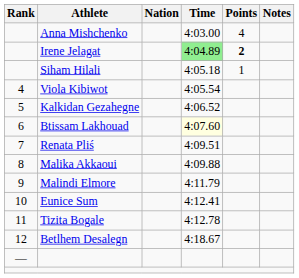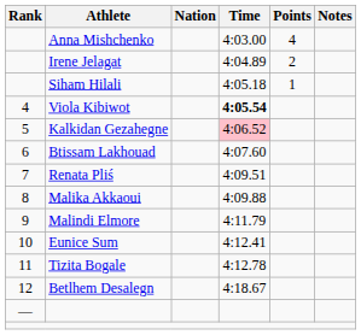Irene Jelagat | Time: lightgreen background -> no background
Irene Jelagat | Points: bold -> normal
Viola Kibiwot | Time: normal -> bold
Kalkidan Gezahegne | Time: no background -> pink background
Btissam Lakhouad | Time: lightyellow background -> no background
